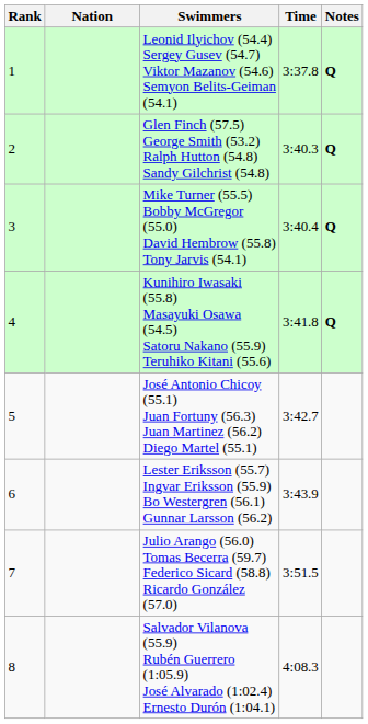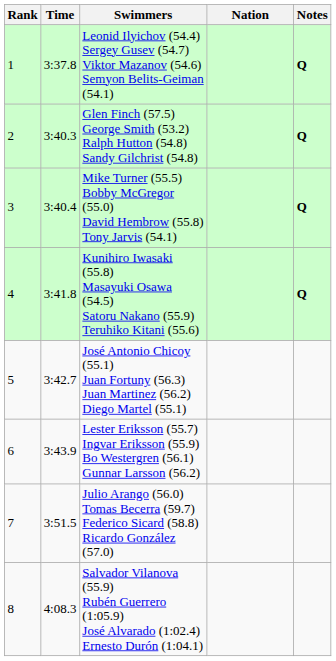columns swapped: Nation <-> Time
